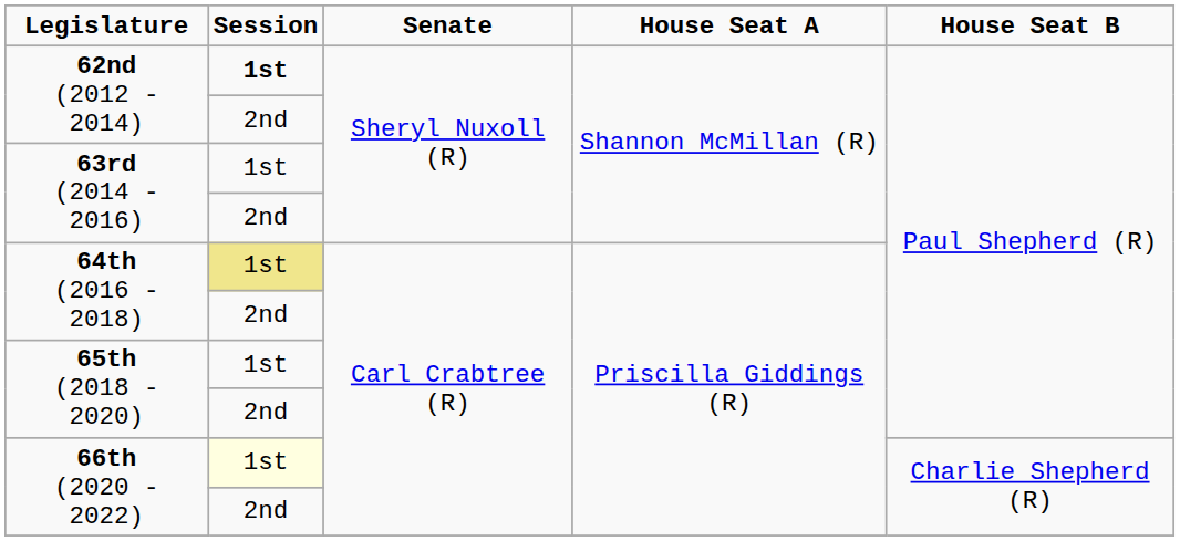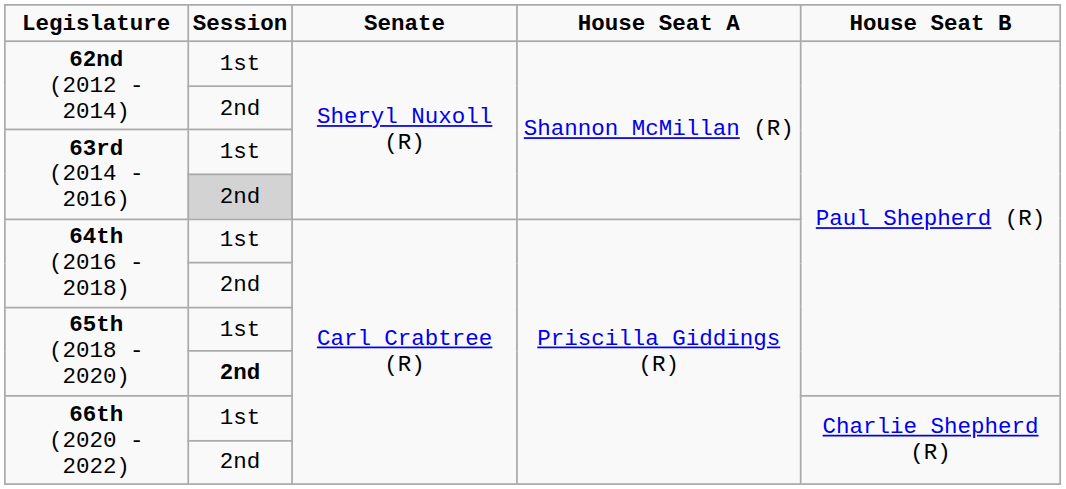62nd (2012 - 2014) / 1st | Session: bold -> normal
63rd (2014 - 2016) / 2nd | Session: no background -> lightgrey background
64th (2016 - 2018) / 1st | Session: khaki background -> no background
65th (2018 - 2020) / 2nd | Session: normal -> bold
66th (2020 - 2022) / 1st | Session: lightyellow background -> no background
